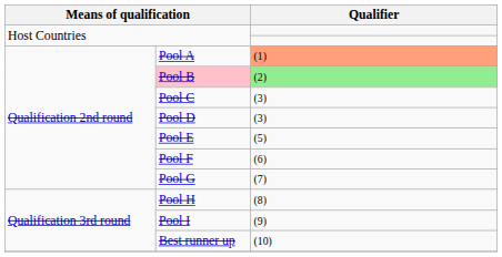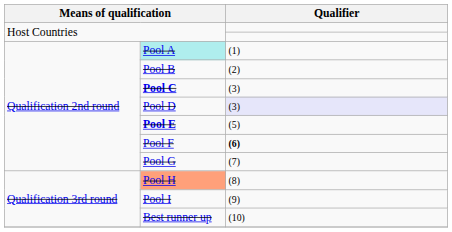Pool A | column 2: no background -> paleturquoise background
Pool A | Qualifier: lightsalmon background -> no background
Pool B | column 2: pink background -> no background
Pool B | Qualifier: lightgreen background -> no background
Pool C | column 2: normal -> bold
Pool D | Qualifier: no background -> lavender background
Pool E | column 2: normal -> bold
Pool F | Qualifier: normal -> bold
Pool H | column 2: no background -> lightsalmon background
